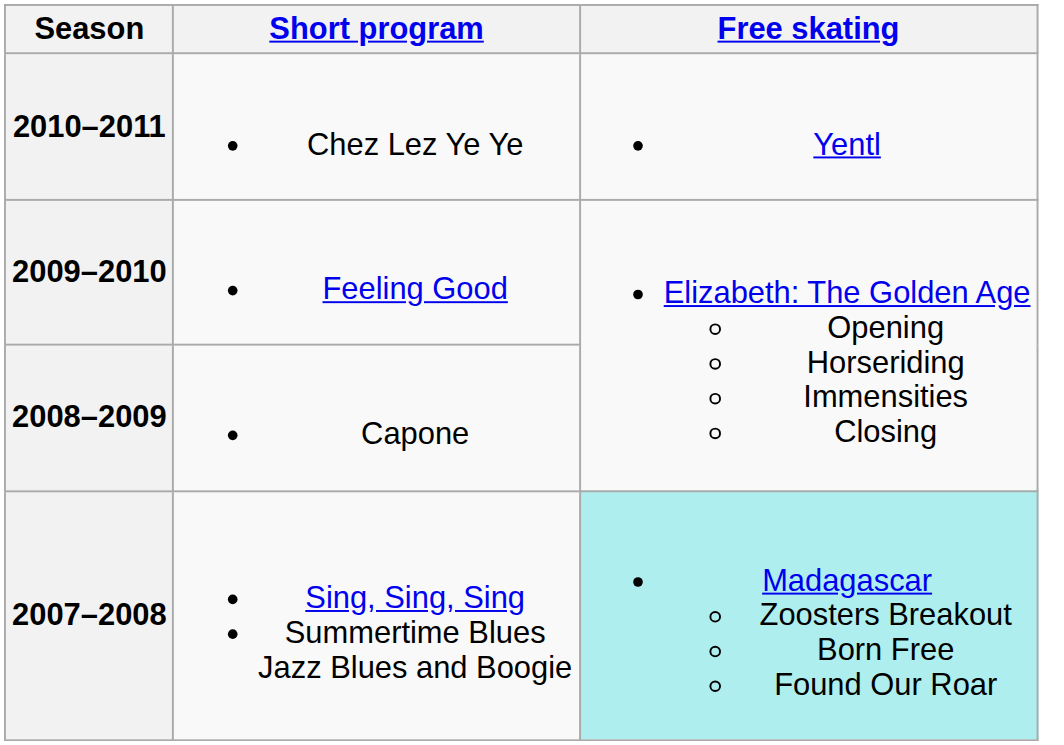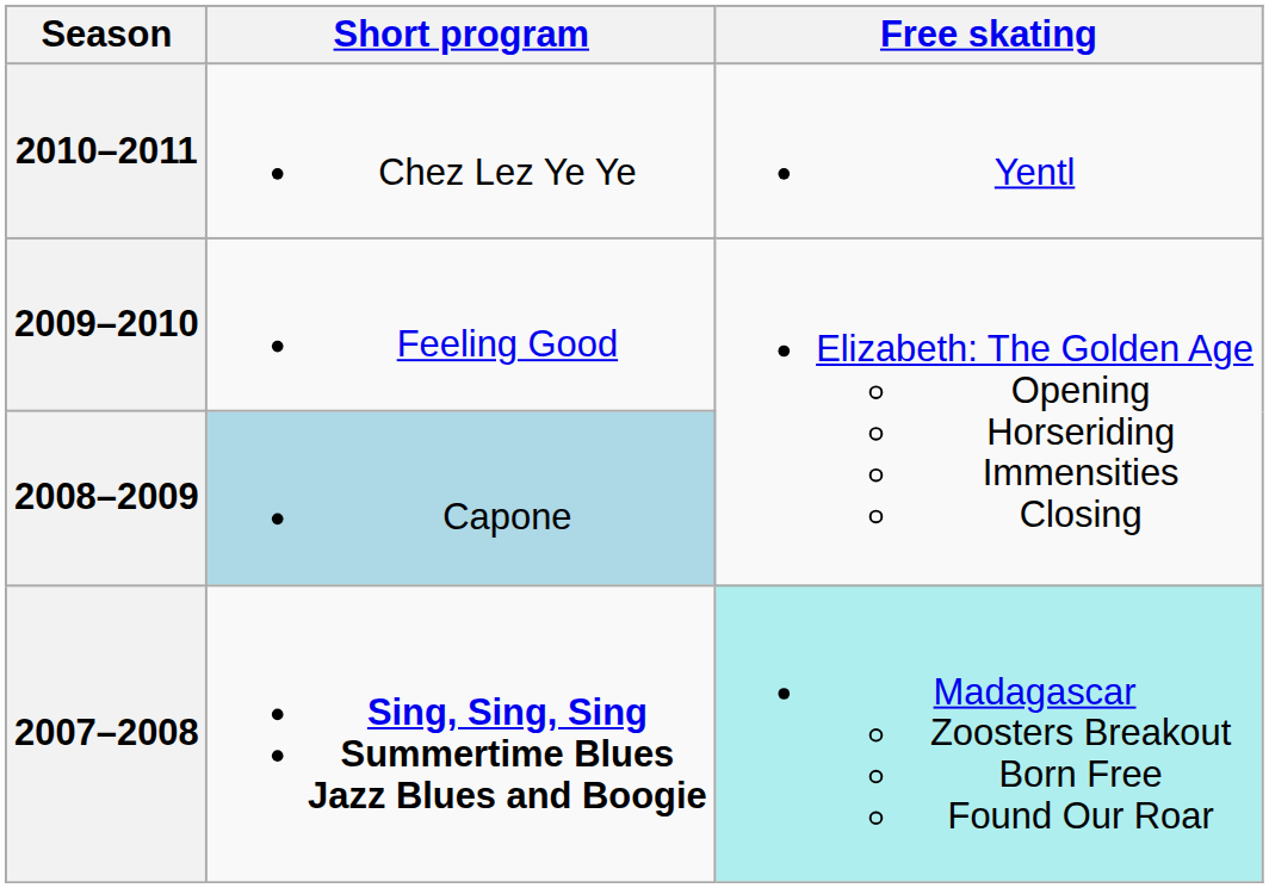2008–2009 | Short program: no background -> lightblue background
2007–2008 | Short program: normal -> bold
